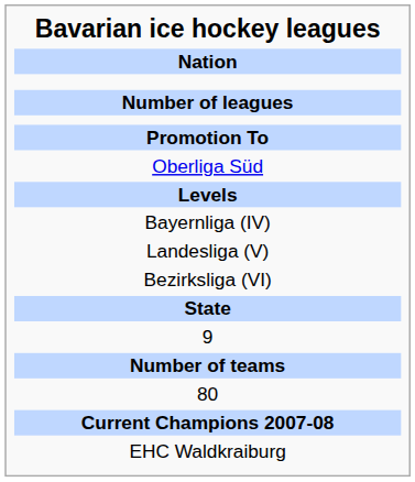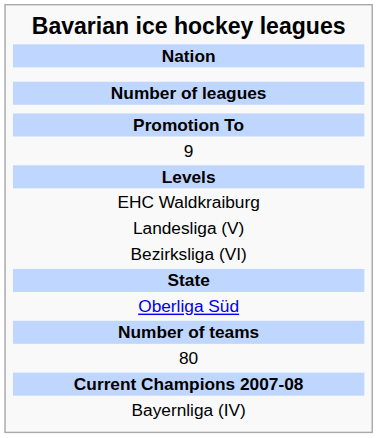row 5 | column 1: Oberliga Süd -> 9
row 7 | column 1: Bayernliga (IV) -> EHC Waldkraiburg
row 11 | column 1: 9 -> Oberliga Süd
row 15 | column 1: EHC Waldkraiburg -> Bayernliga (IV)
